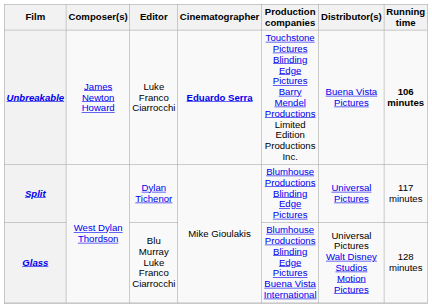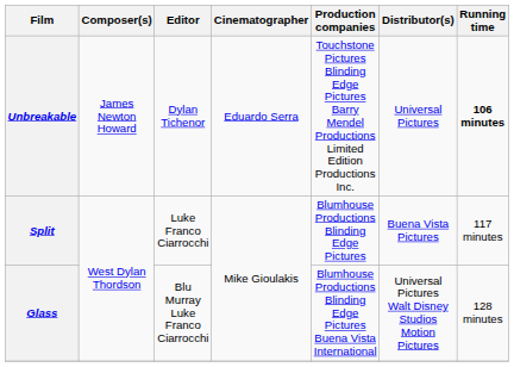Unbreakable | Editor: Luke Franco Ciarrocchi -> Dylan Tichenor
Unbreakable | Cinematographer: bold -> normal
Unbreakable | Distributor(s): Buena Vista Pictures -> Universal Pictures
Split | Editor: Dylan Tichenor -> Luke Franco Ciarrocchi
Split | Distributor(s): Universal Pictures -> Buena Vista Pictures
